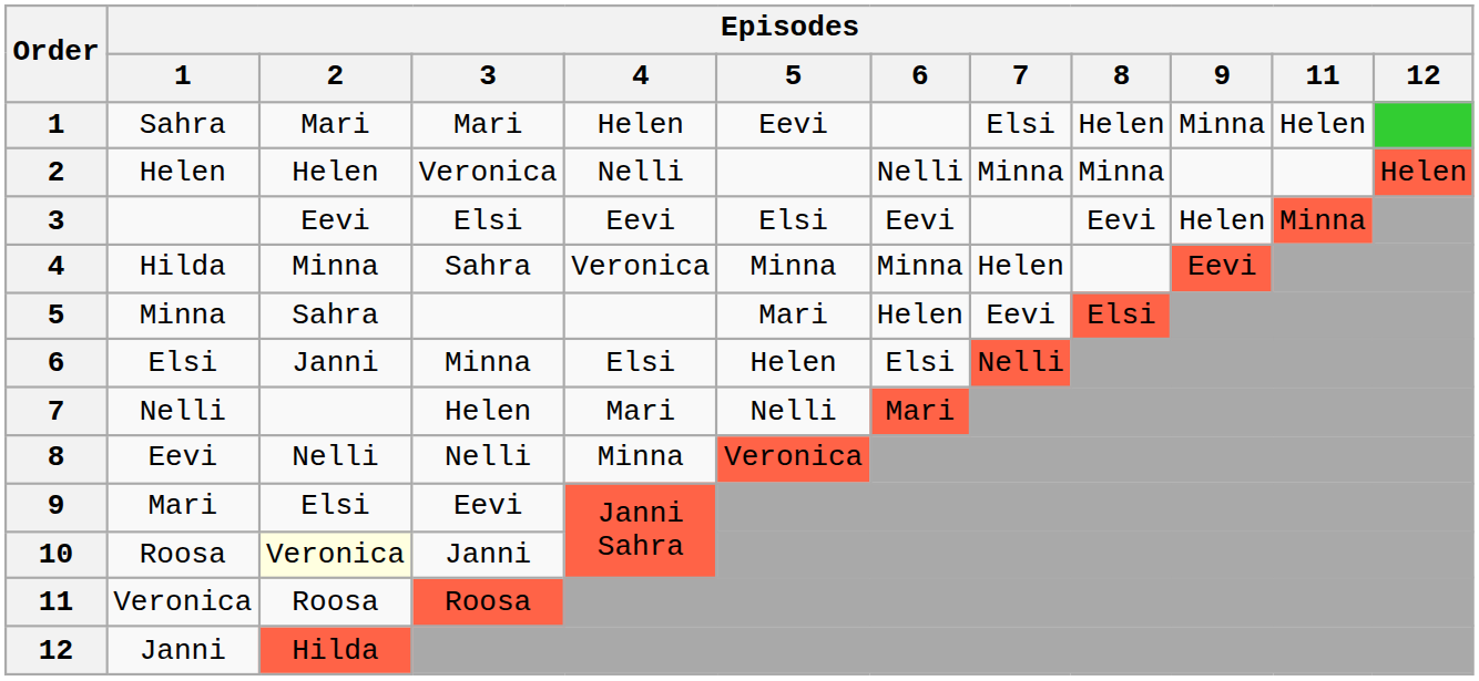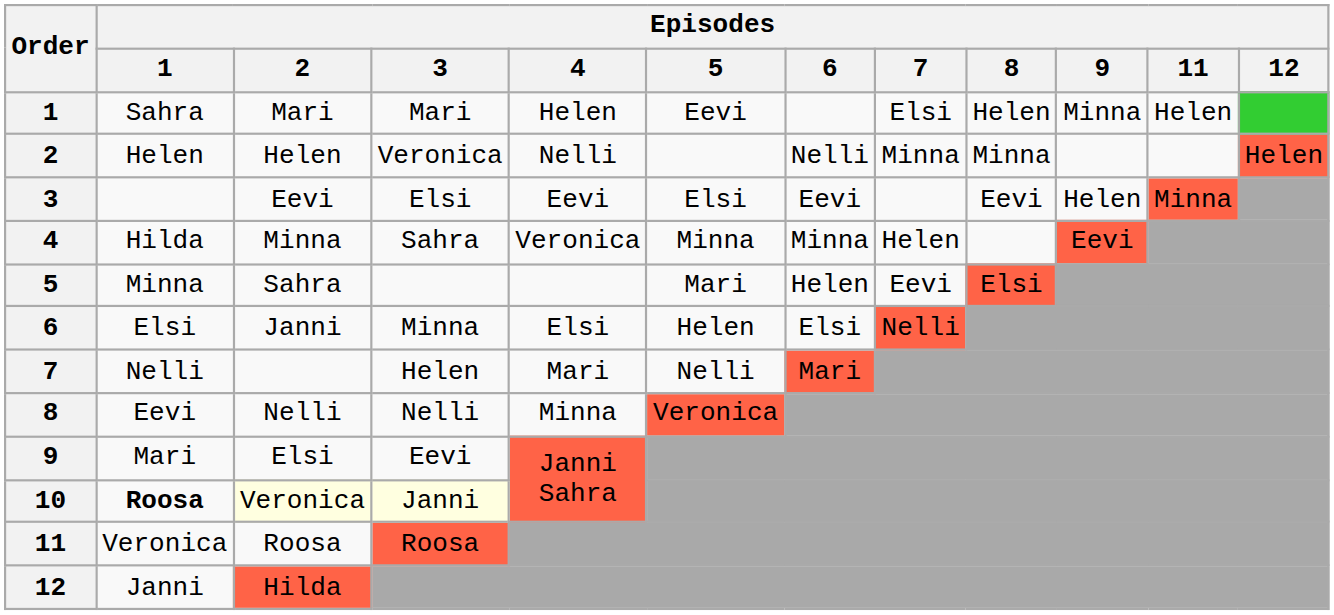10 | Episodes / 1: normal -> bold
10 | Episodes / 3: no background -> lightyellow background
